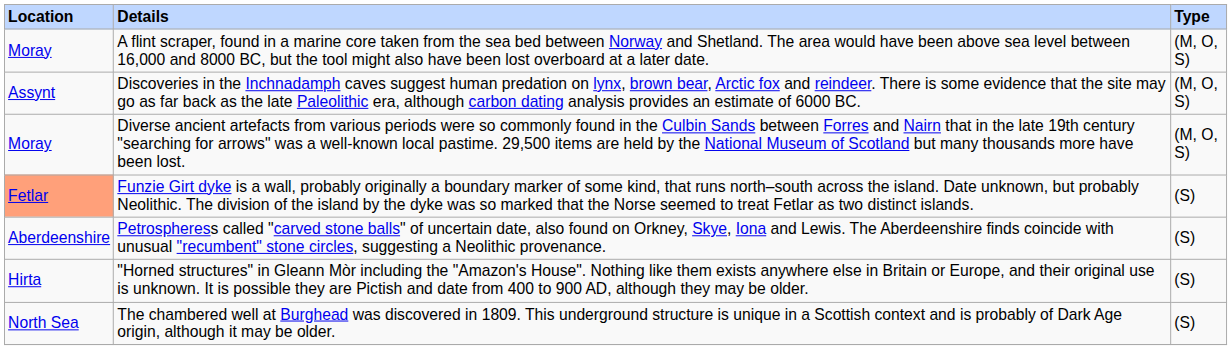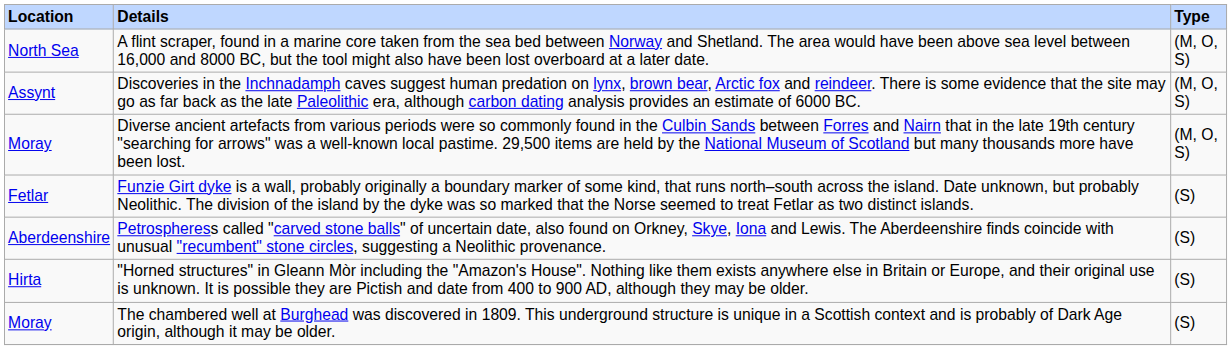row 2 | Location: Moray -> North Sea
row 5 | Location: lightsalmon background -> no background
row 8 | Location: North Sea -> Moray
